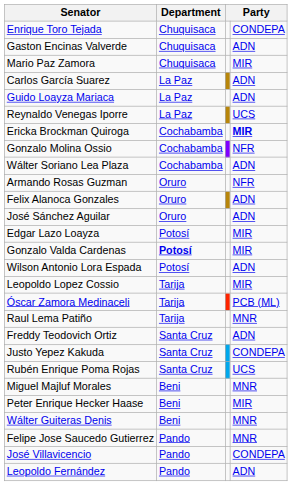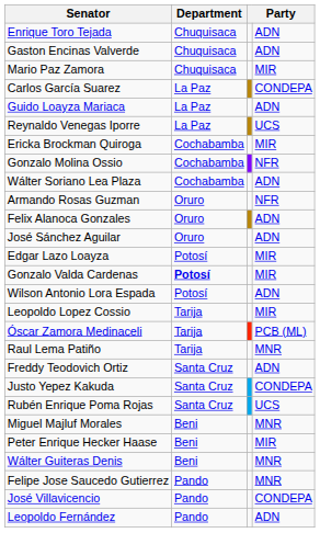Enrique Toro Tejada | column 4: CONDEPA -> ADN
Carlos García Suarez | column 4: ADN -> CONDEPA
Ericka Brockman Quiroga | column 4: bold -> normal
